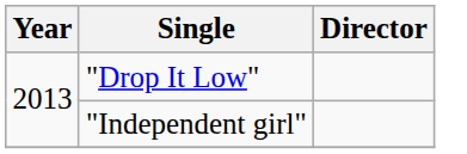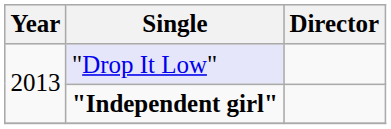"Drop It Low" | Single: no background -> lavender background
"Independent girl" | Single: normal -> bold
